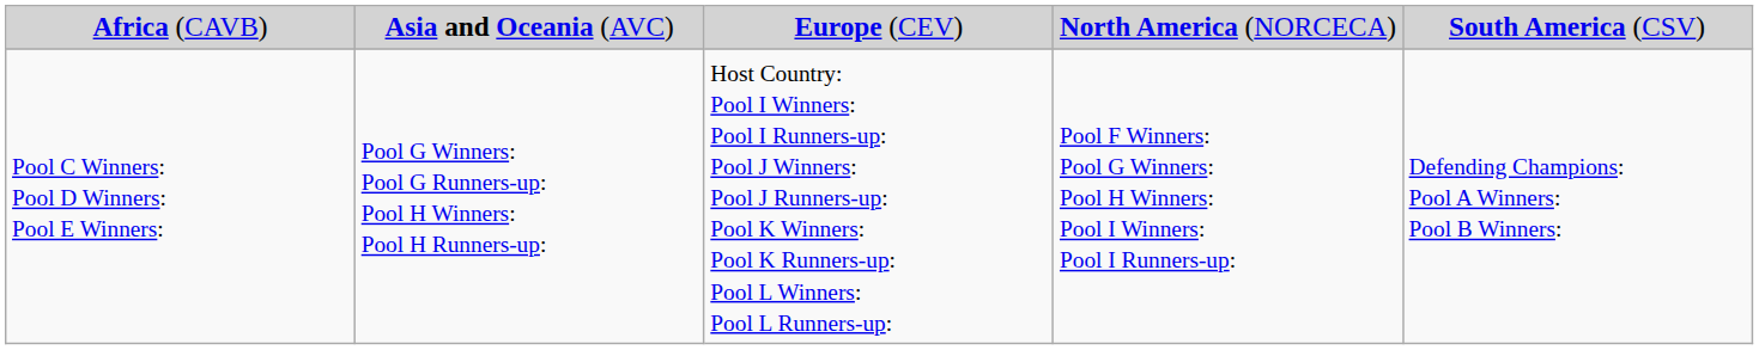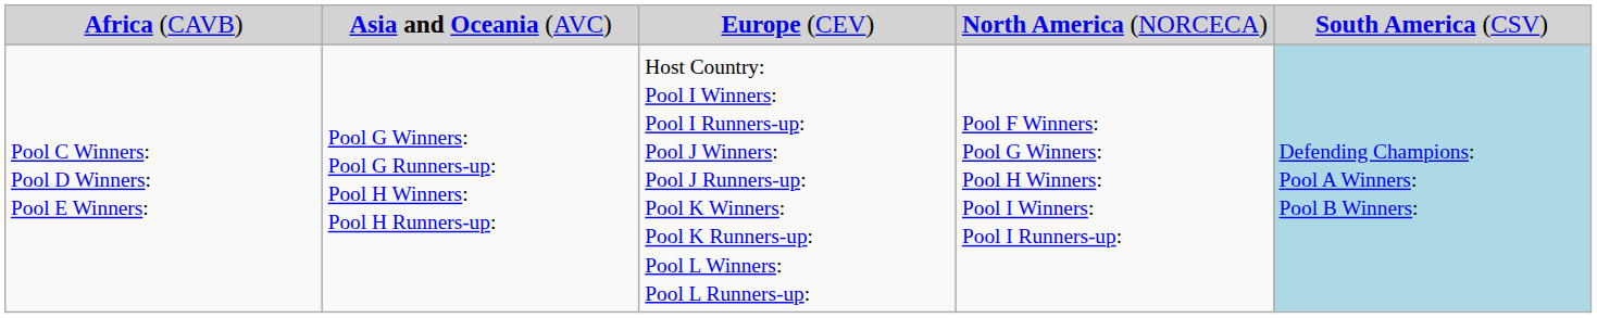Pool C Winners: Pool D Winners: Pool E Winners: | column 5: no background -> lightblue background
